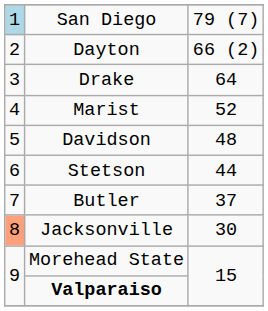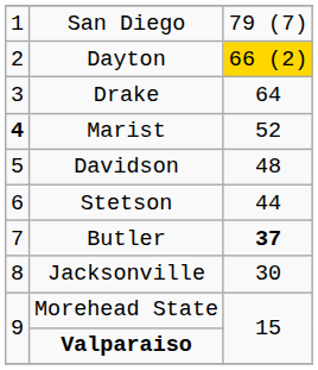San Diego | column 1: lightblue background -> no background
Dayton | column 3: no background -> gold background
Marist | column 1: normal -> bold
Butler | column 3: normal -> bold
Jacksonville | column 1: lightsalmon background -> no background
